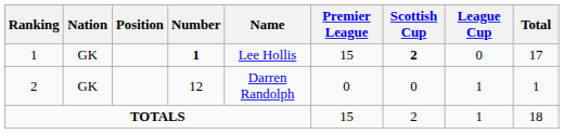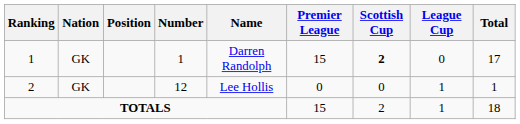row 2 | Number: bold -> normal
row 2 | Name: Lee Hollis -> Darren Randolph
row 3 | Name: Darren Randolph -> Lee Hollis
